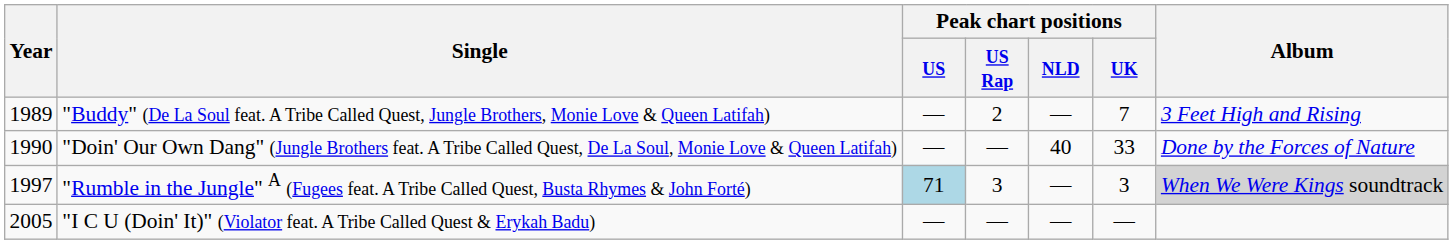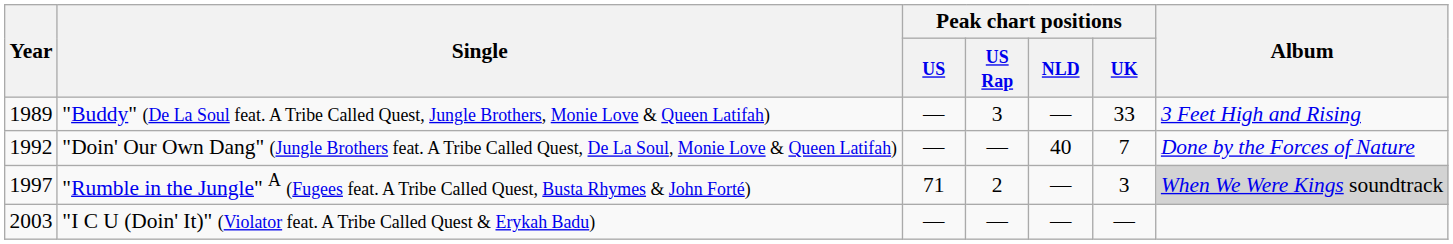row 3 | Peak chart positions / US Rap: 2 -> 3
row 3 | Peak chart positions / UK: 7 -> 33
row 4 | Year: 1990 -> 1992
row 4 | Peak chart positions / UK: 33 -> 7
row 5 | Peak chart positions / US: lightblue background -> no background
row 5 | Peak chart positions / US Rap: 3 -> 2
row 6 | Year: 2005 -> 2003
